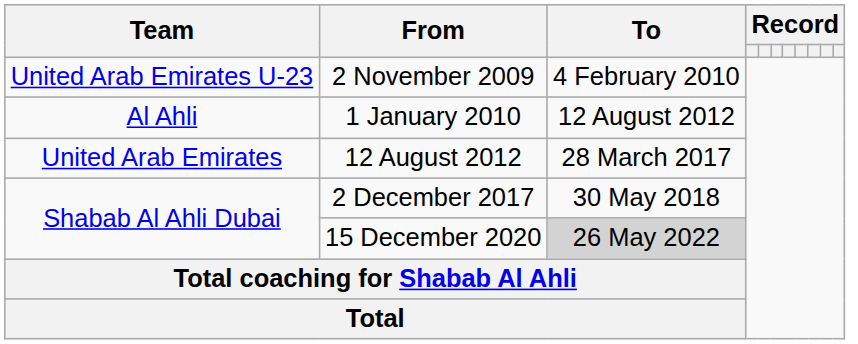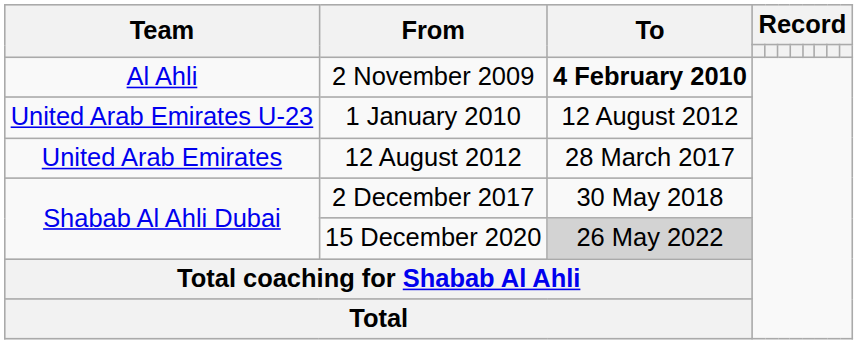2 November 2009 | Team: United Arab Emirates U-23 -> Al Ahli
2 November 2009 | To: normal -> bold
1 January 2010 | Team: Al Ahli -> United Arab Emirates U-23
